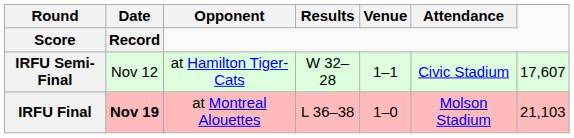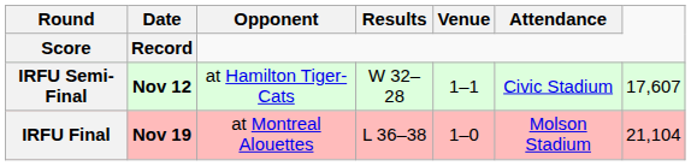IRFU Semi-Final | Date / Record: normal -> bold
IRFU Final | column 7: 21,103 -> 21,104
